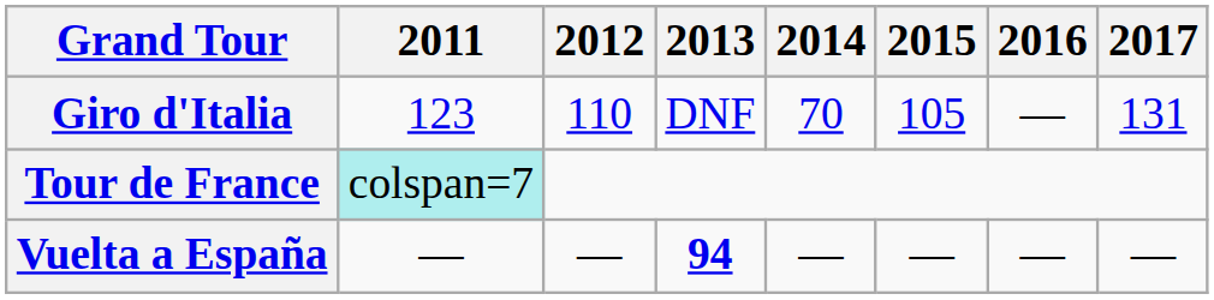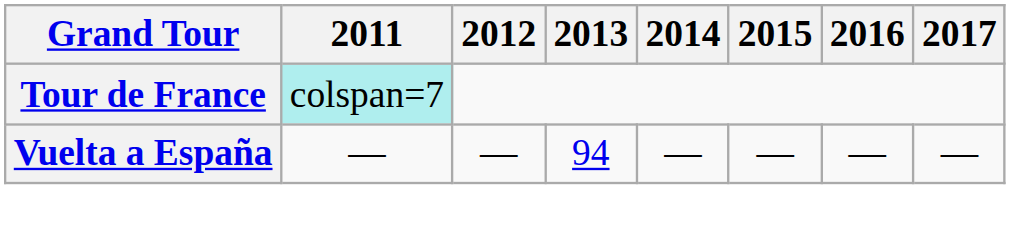- row: Giro d'Italia | 123 | 110 | DNF | 70 | 105 | — | 131
Vuelta a España | 2013: bold -> normal
